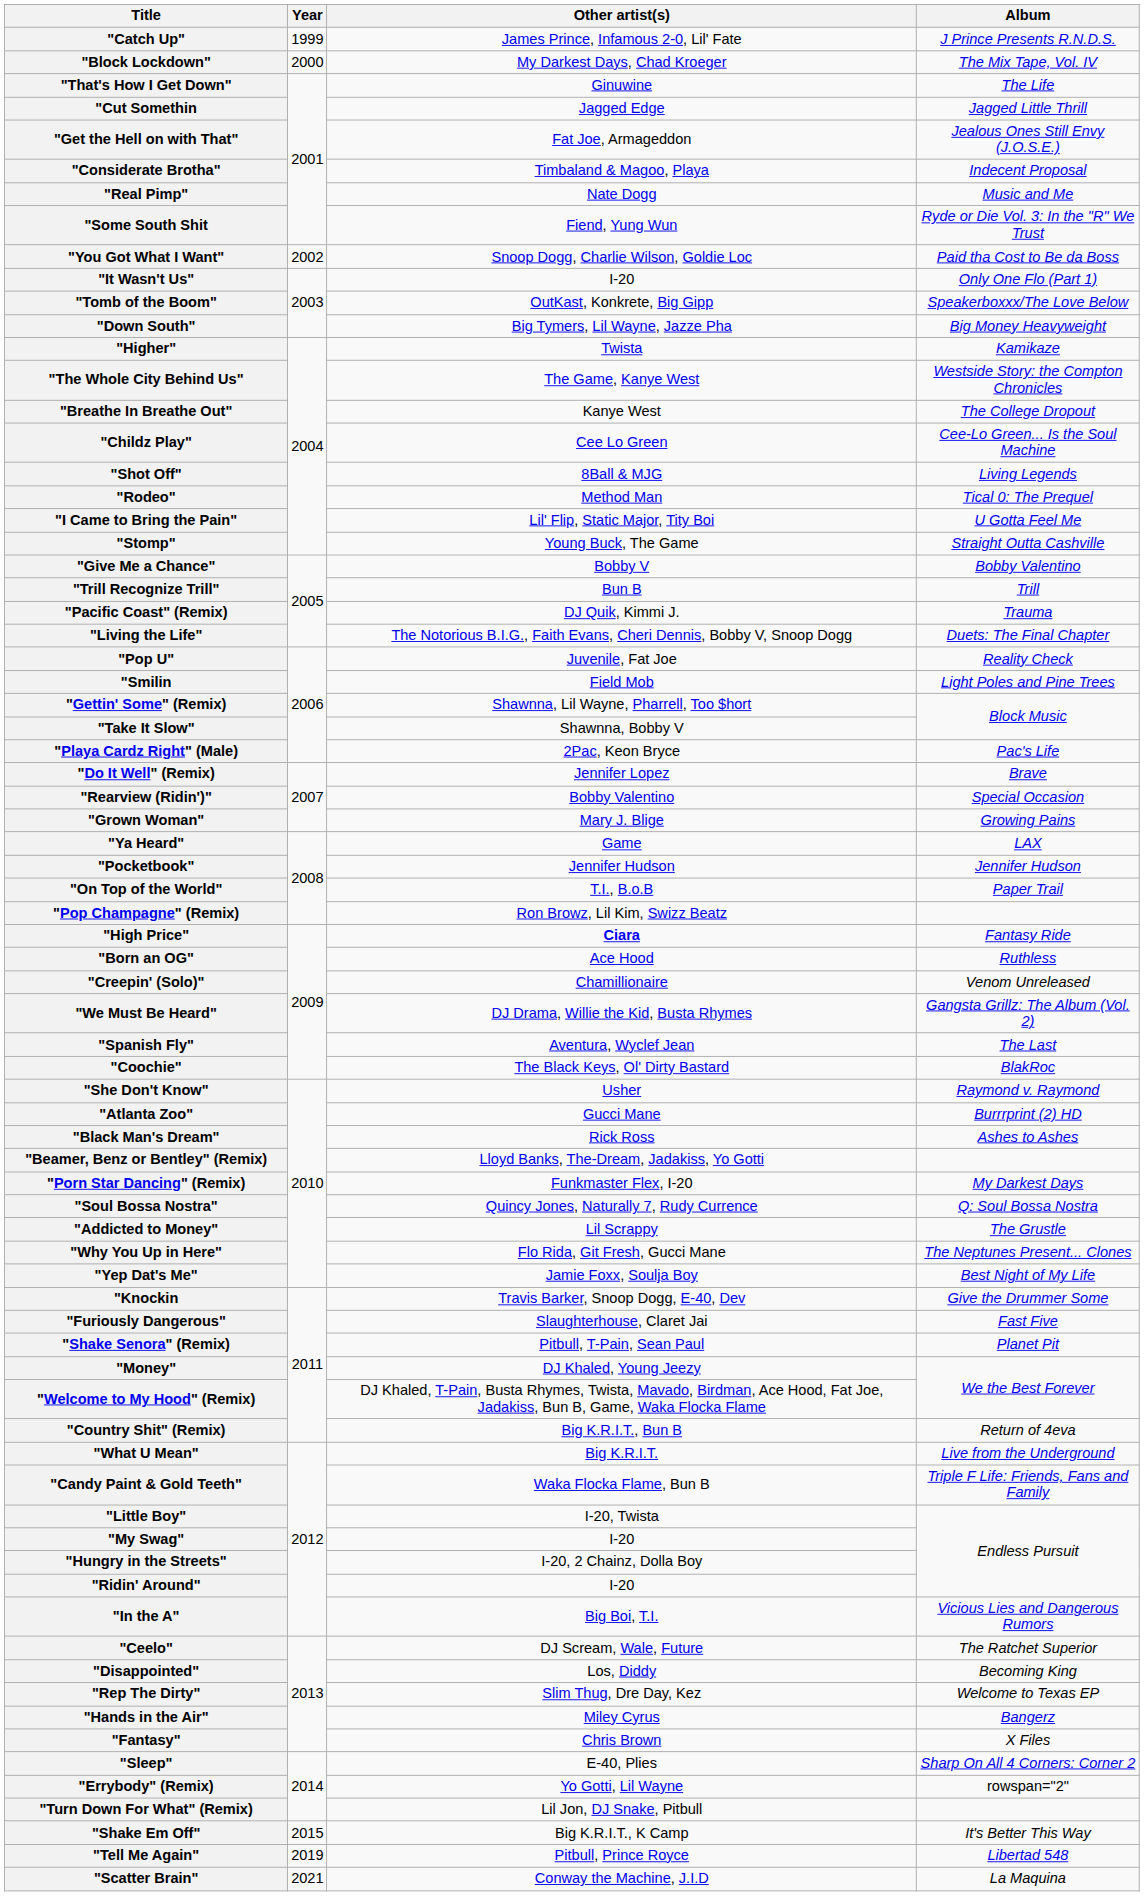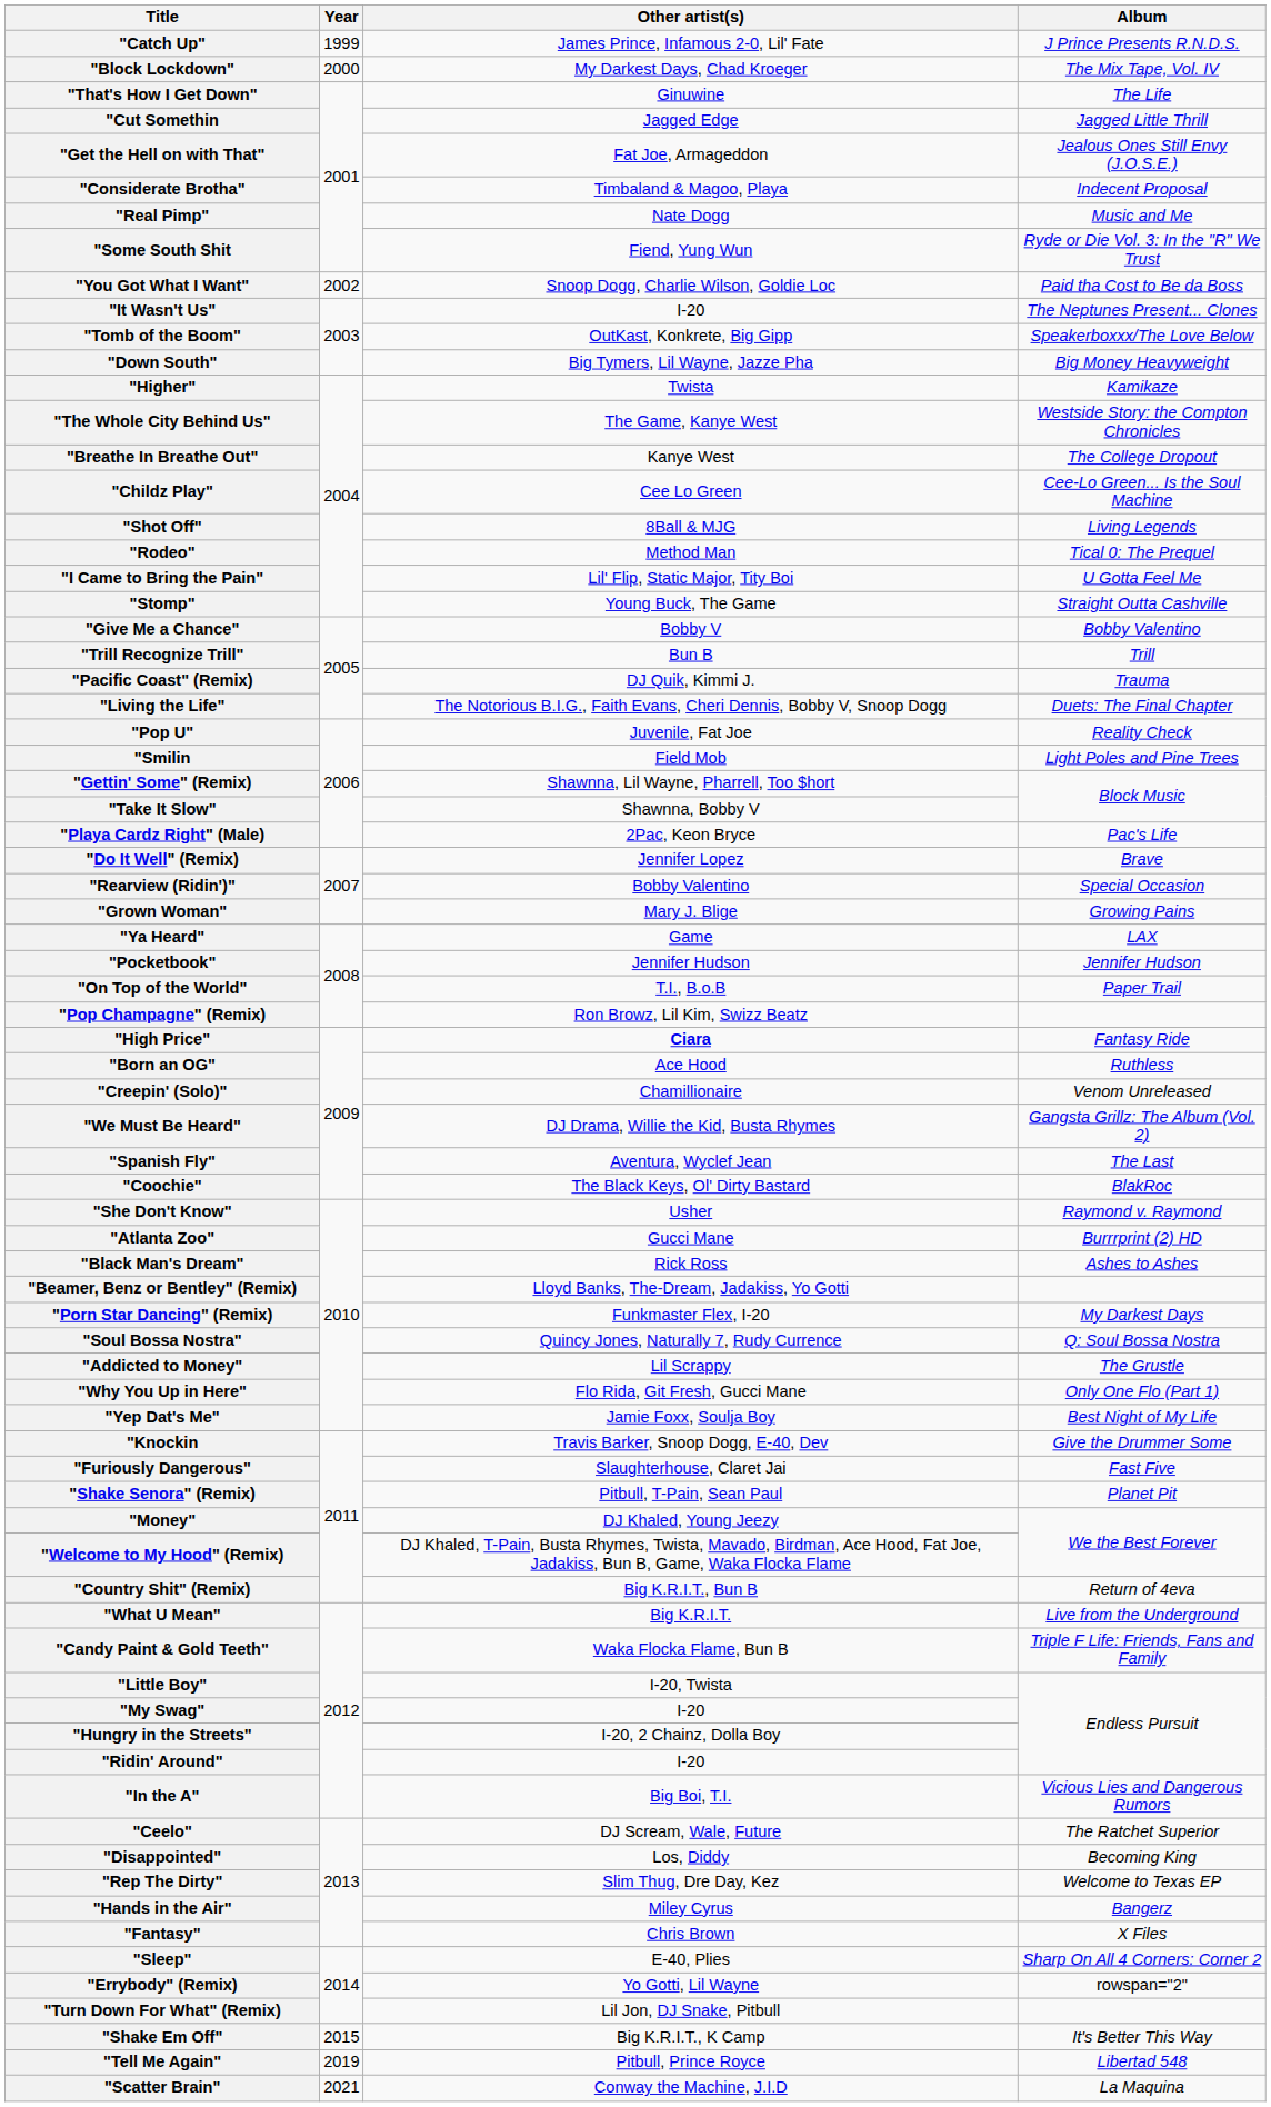"It Wasn't Us" | Album: Only One Flo (Part 1) -> The Neptunes Present... Clones
"Why You Up in Here" | Album: The Neptunes Present... Clones -> Only One Flo (Part 1)
